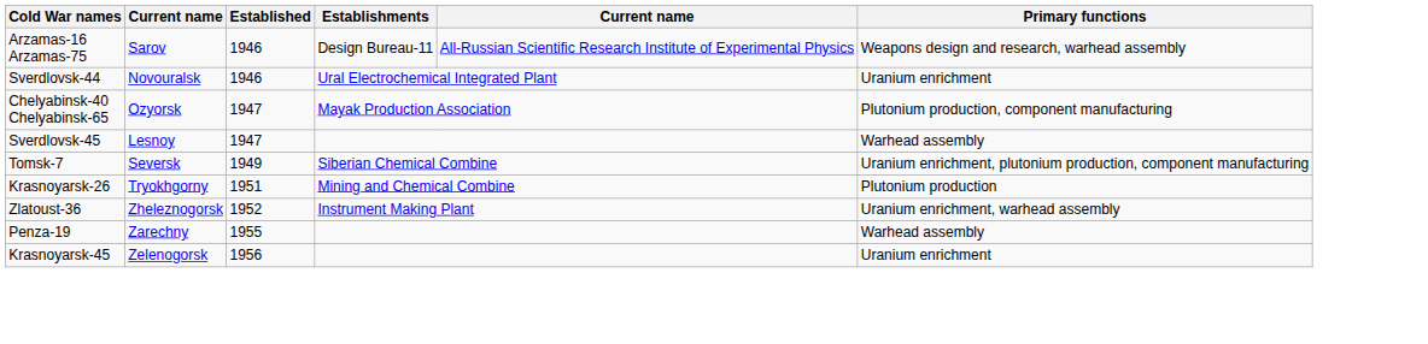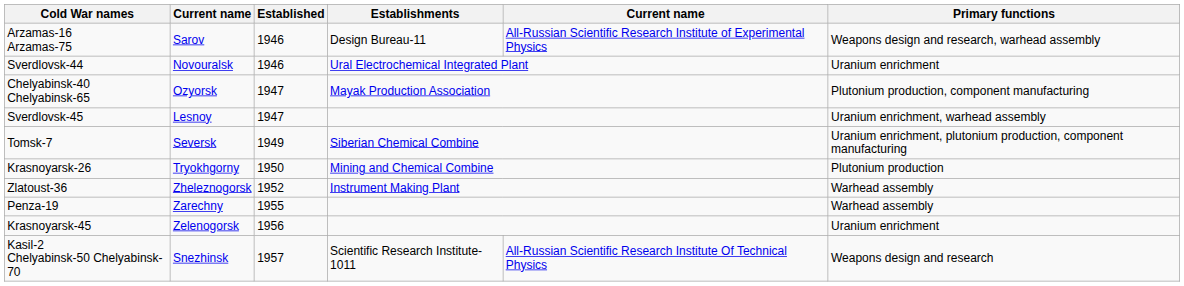Sverdlovsk-45 | Primary functions: Warhead assembly -> Uranium enrichment, warhead assembly
Krasnoyarsk-26 | Established: 1951 -> 1950
Zlatoust-36 | Primary functions: Uranium enrichment, warhead assembly -> Warhead assembly
+ row: Kasil-2 Chelyabinsk-50 Chelyabinsk-70 | Snezhinsk | 1957 | Scientific Research Institute-1011 | All-Russian Scientific Research Institute Of Technical Physics | Weapons design and research
